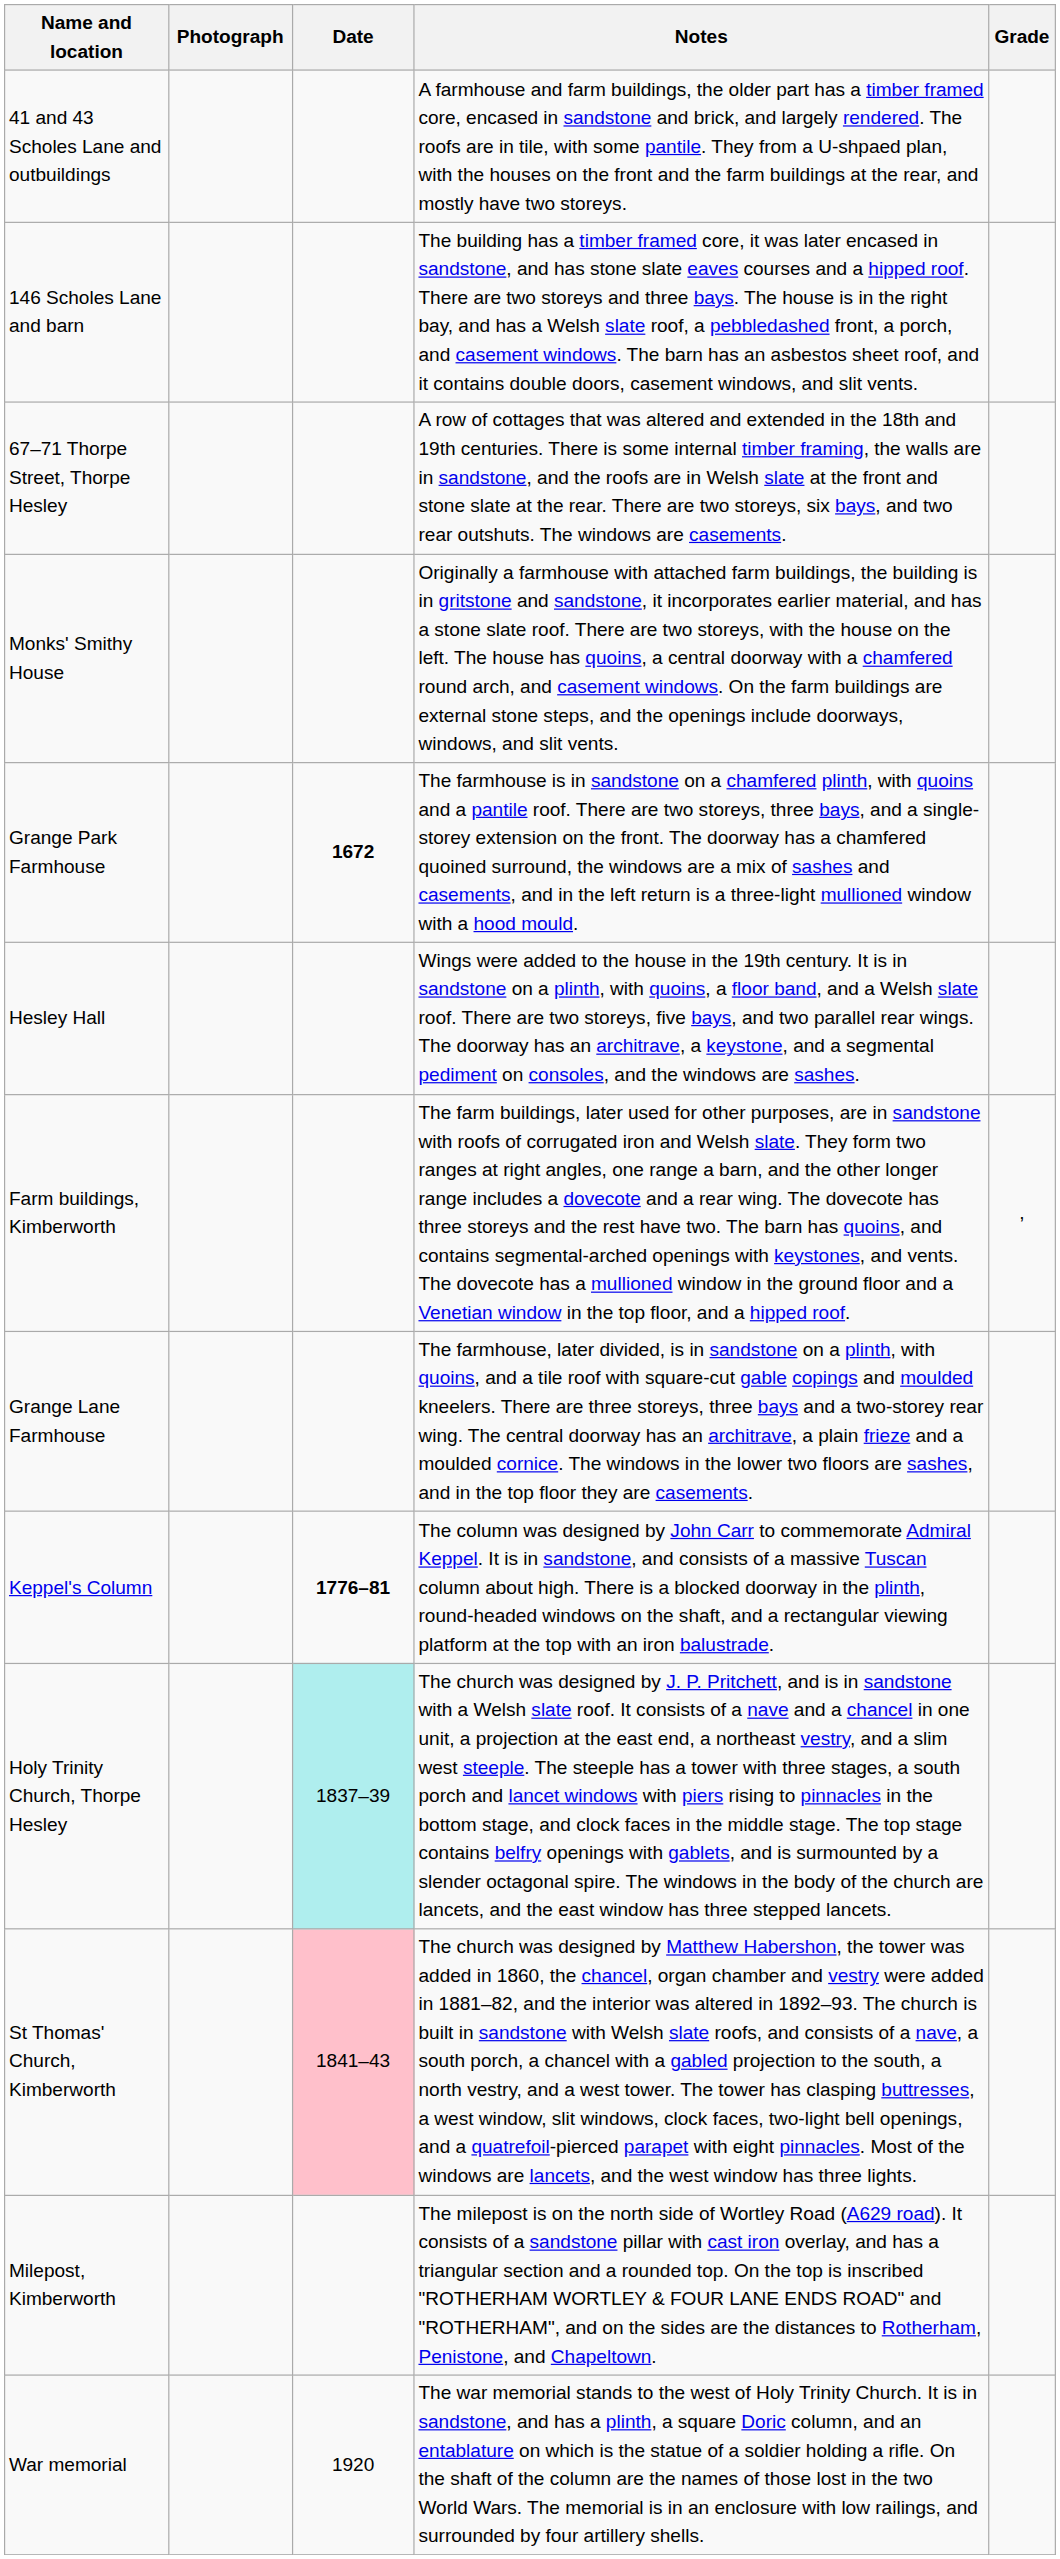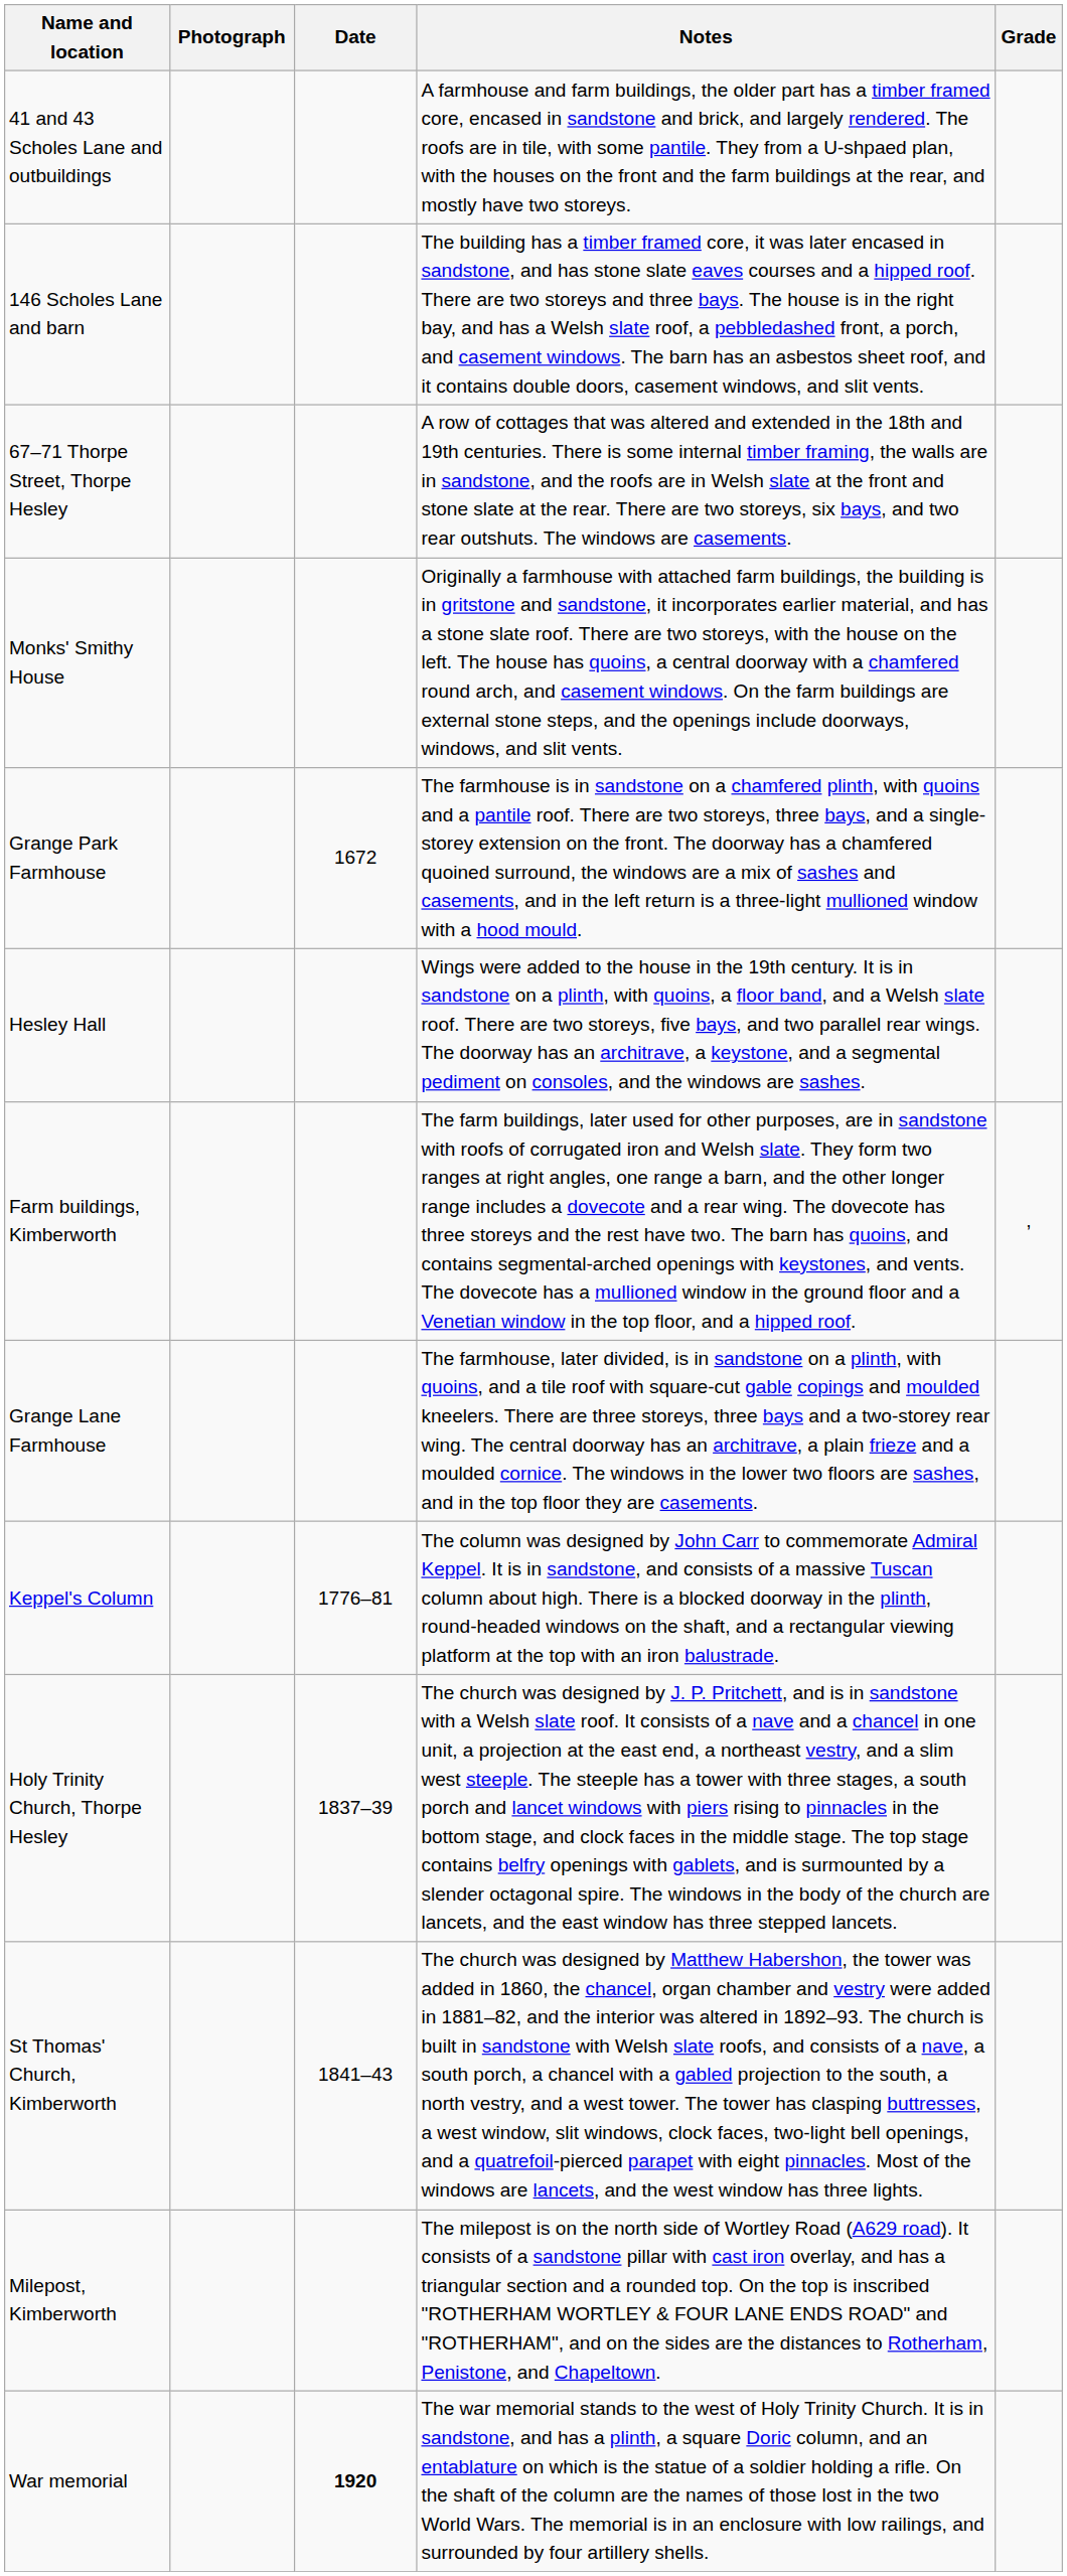Grange Park Farmhouse | Date: bold -> normal
Keppel's Column | Date: bold -> normal
Holy Trinity Church, Thorpe Hesley | Date: paleturquoise background -> no background
St Thomas' Church, Kimberworth | Date: pink background -> no background
War memorial | Date: normal -> bold
